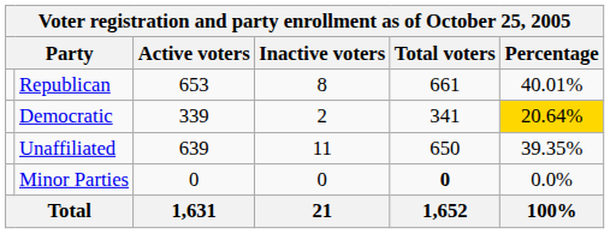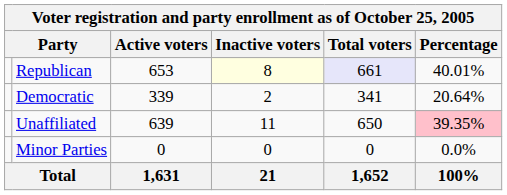Republican | Inactive voters: no background -> lightyellow background
Republican | Total voters: no background -> lavender background
Democratic | Percentage: gold background -> no background
Unaffiliated | Percentage: no background -> pink background
Minor Parties | Total voters: bold -> normal
